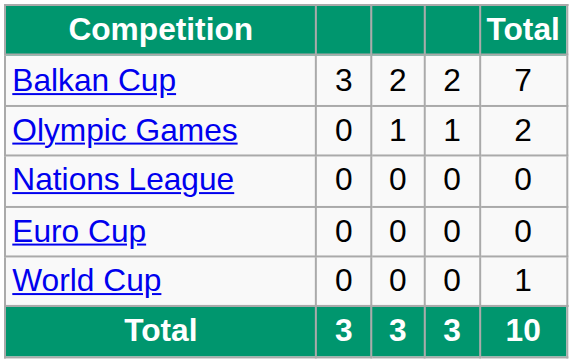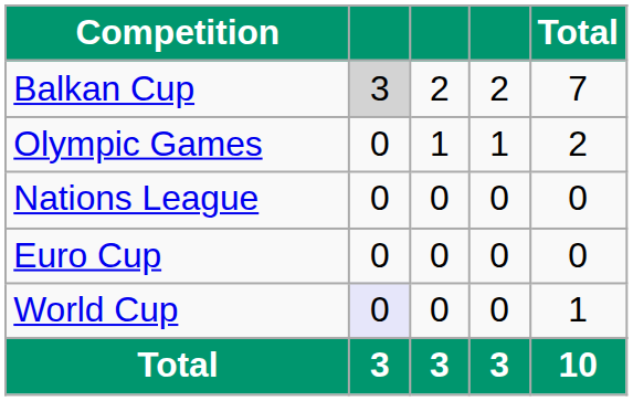Balkan Cup | column 2: no background -> lightgrey background
World Cup | column 2: no background -> lavender background
